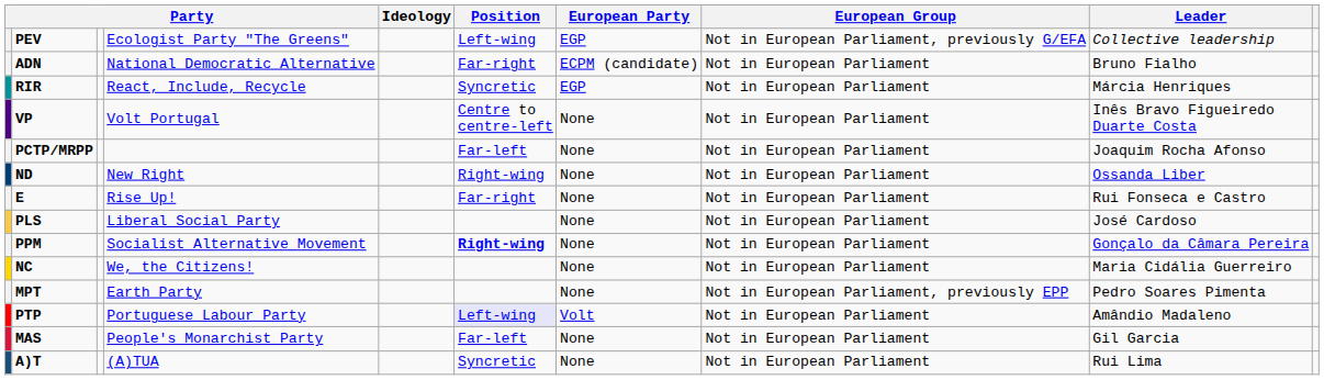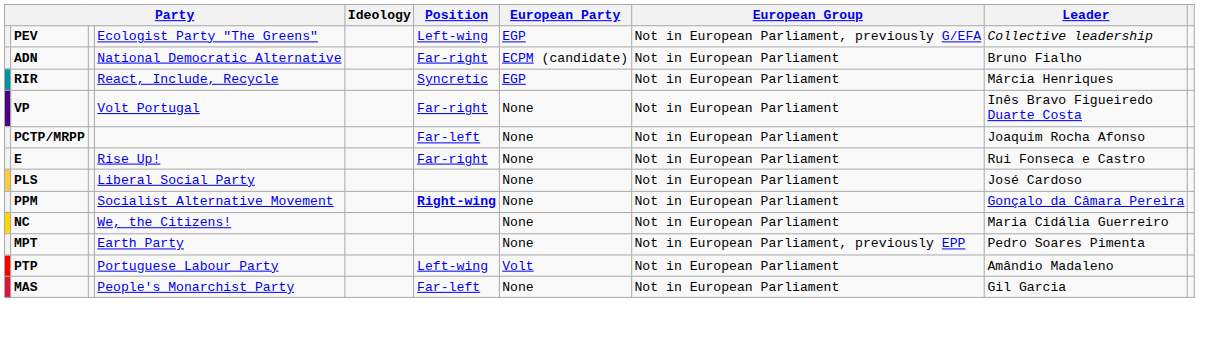VP | Position: Centre to centre-left -> Far-right
- row: ND | New Right | Right-wing | None | Not in European Parliament | Ossanda Liber
PTP | Position: lavender background -> no background
- row: A)T | (A)TUA | Syncretic | None | Not in European Parliament | Rui Lima
